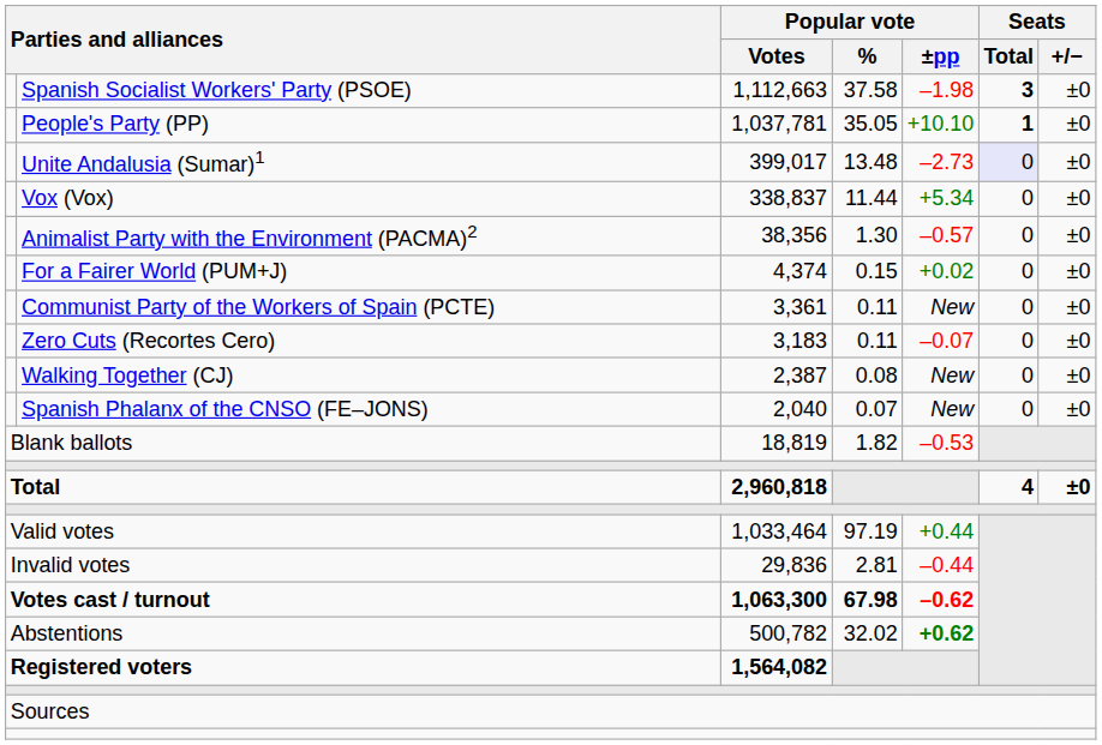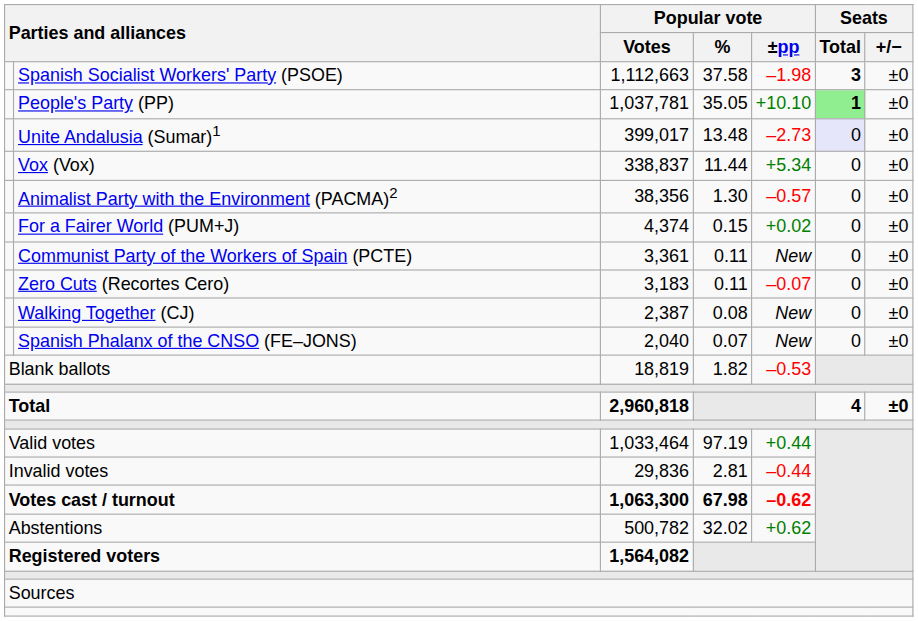People's Party (PP) | Seats / Total: no background -> lightgreen background
Abstentions | Popular vote / ±pp: bold -> normal
